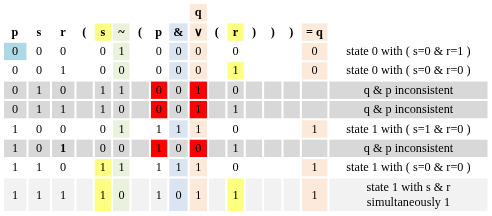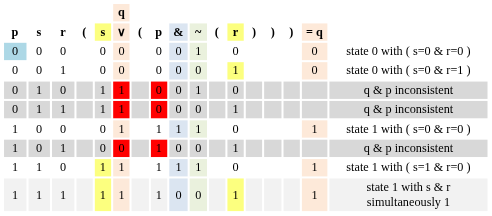columns swapped: q / ∨ <-> ~
row 3 | column 17: state 0 with ( s=0 & r=1 ) -> state 0 with ( s=0 & r=0 )
row 4 | column 17: state 0 with ( s=0 & r=0 ) -> state 0 with ( s=0 & r=1 )
row 7 | column 17: state 1 with ( s=1 & r=0 ) -> state 1 with ( s=0 & r=0 )
row 8 | column 3: bold -> normal
row 9 | column 17: state 1 with ( s=0 & r=0 ) -> state 1 with ( s=1 & r=0 )
